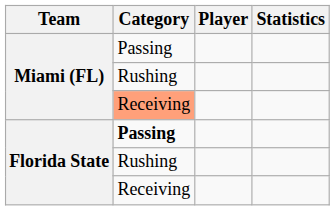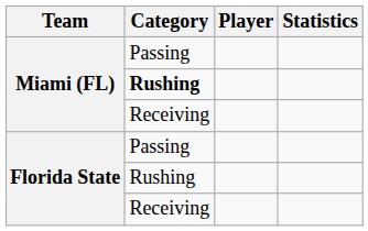Miami (FL) / Rushing | Category: normal -> bold
Miami (FL) / Receiving | Category: lightsalmon background -> no background
Florida State / Passing | Category: bold -> normal
